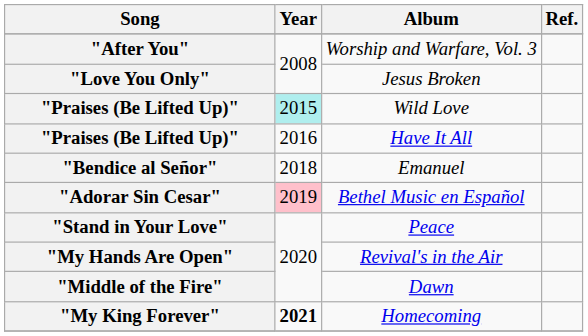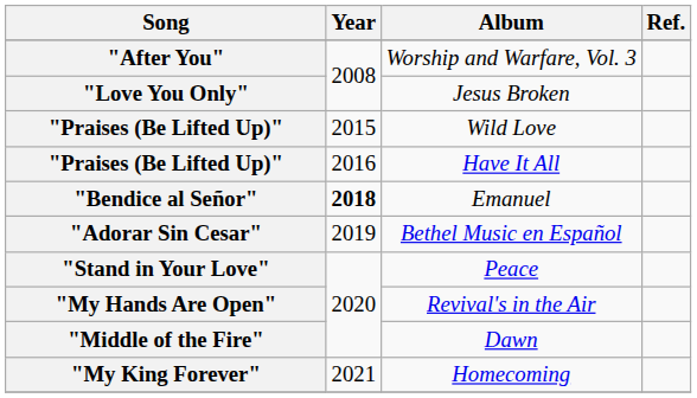"Praises (Be Lifted Up)" / Wild Love | Year: paleturquoise background -> no background
"Bendice al Señor" | Year: normal -> bold
"Adorar Sin Cesar" | Year: pink background -> no background
"My King Forever" | Year: bold -> normal
